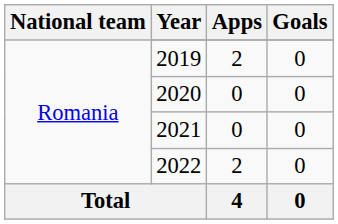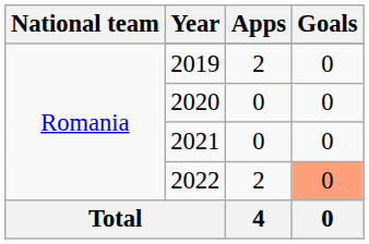2022 | Goals: no background -> lightsalmon background
